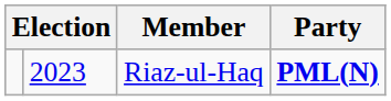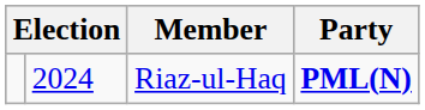Riaz-ul-Haq | column 2: 2023 -> 2024
